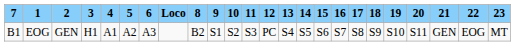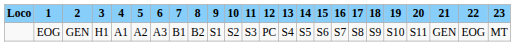columns swapped: Loco <-> 7
